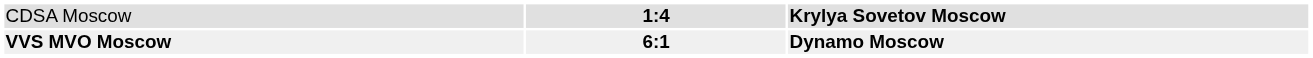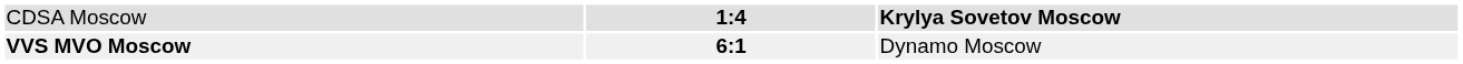VVS MVO Moscow | column 3: bold -> normal
